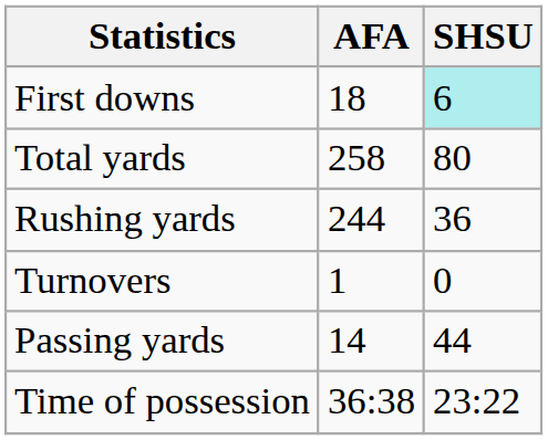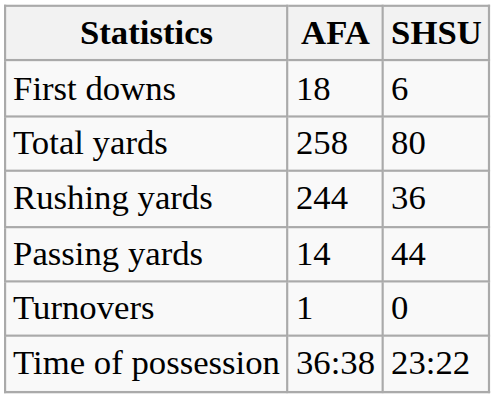First downs | SHSU: paleturquoise background -> no background
rows swapped: Passing yards <-> Turnovers
